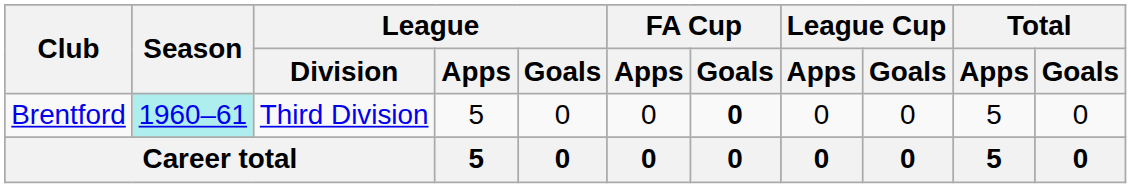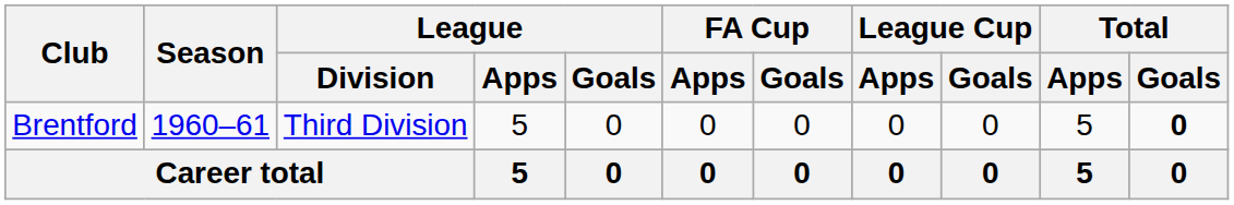Brentford | Season: paleturquoise background -> no background
Brentford | FA Cup / Goals: bold -> normal
Brentford | Total / Goals: normal -> bold
